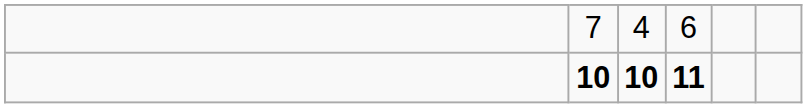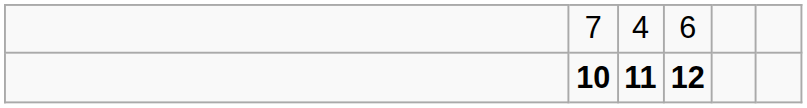row 2 | column 3: 10 -> 11
row 2 | column 4: 11 -> 12
